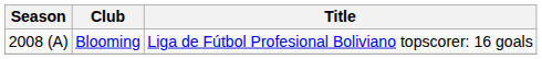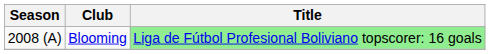Blooming | Title: no background -> lightgreen background
